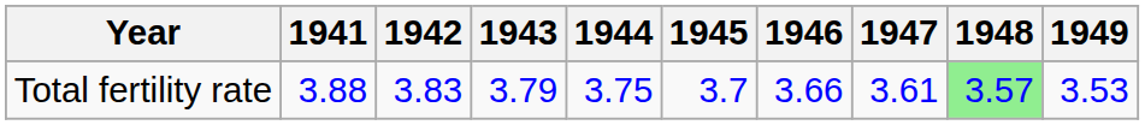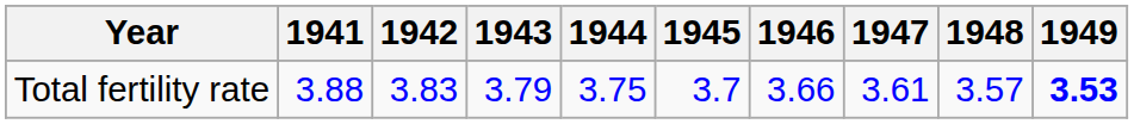row 2 | 1948: lightgreen background -> no background
row 2 | 1949: normal -> bold
